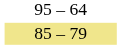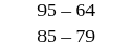85 – 79 | column 1: khaki background -> no background
